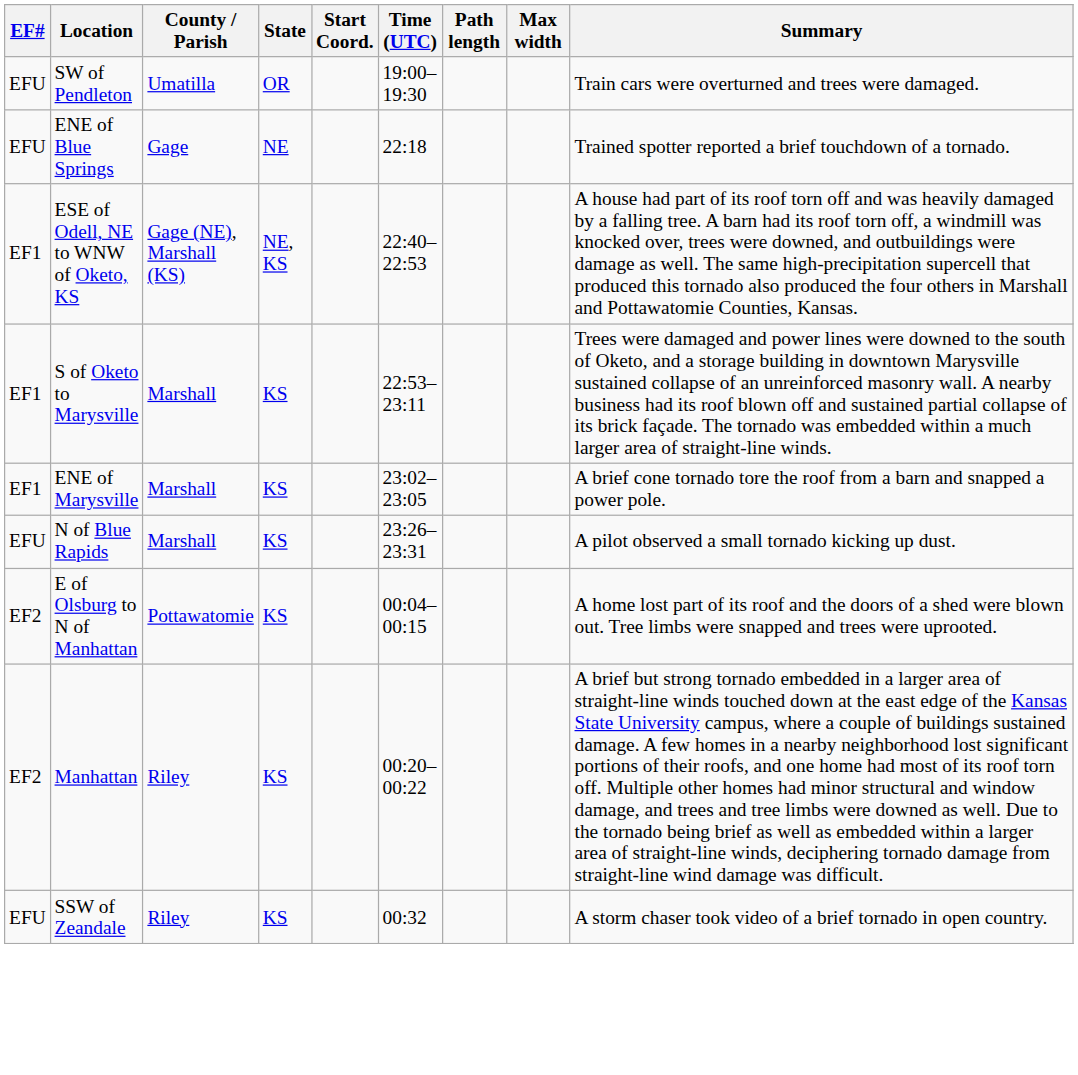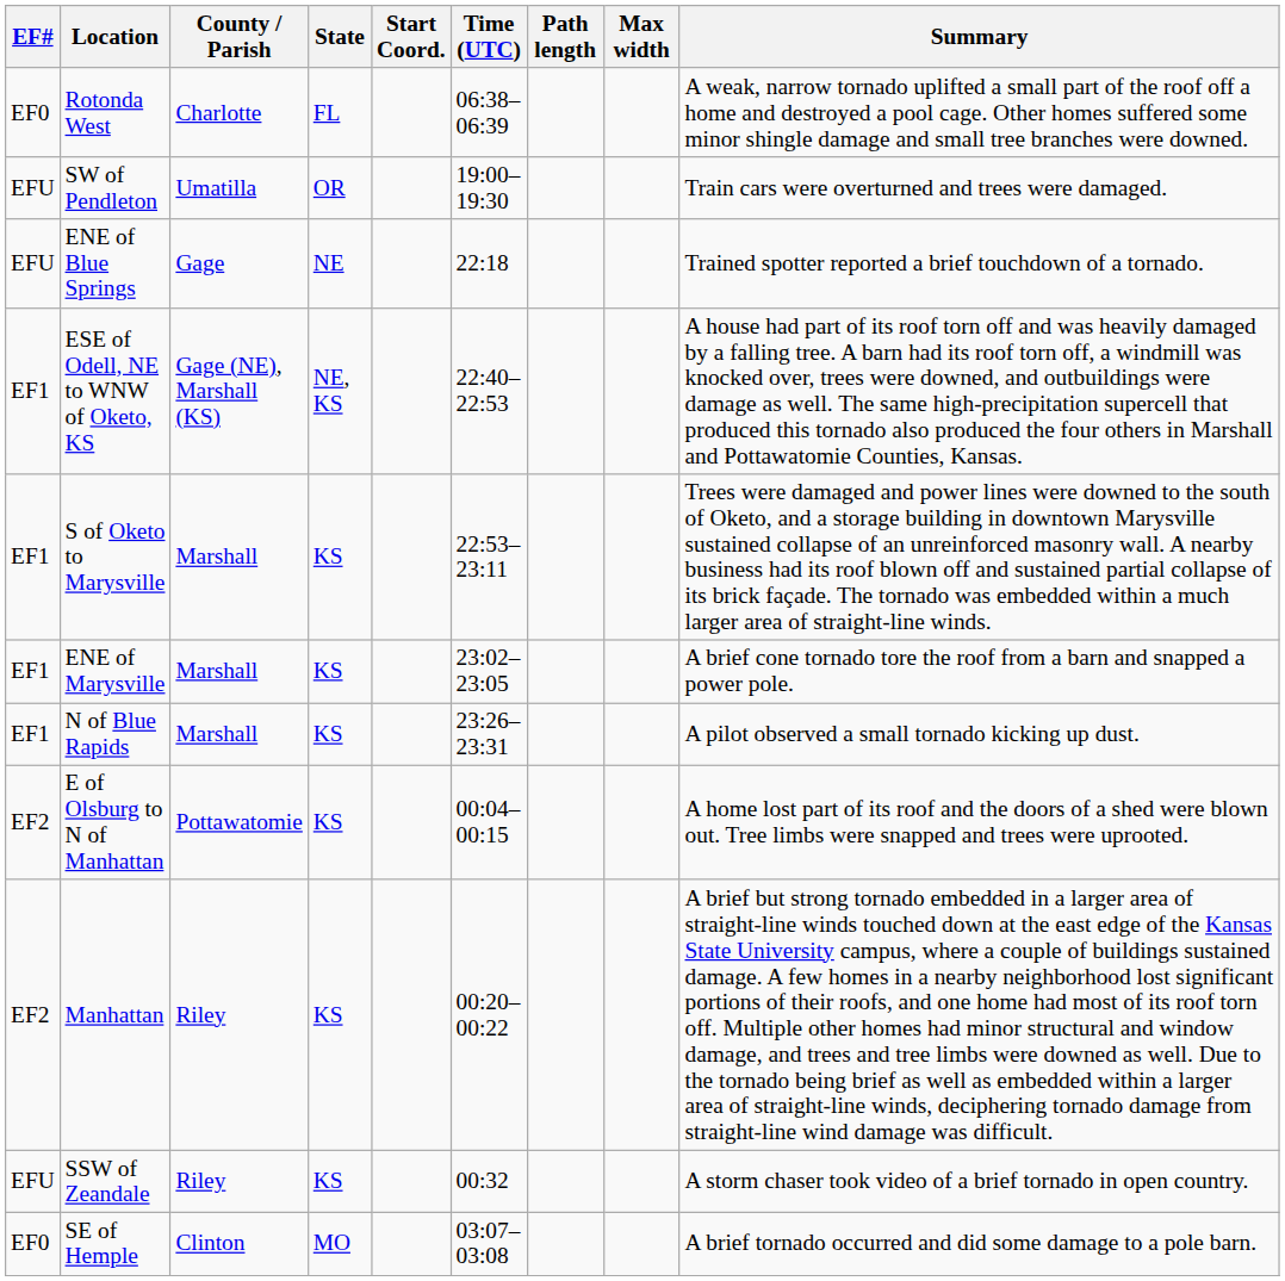+ row: EF0 | Rotonda West | Charlotte | FL | 06:38–06:39 | A weak, narrow tornado uplifted a small part of the roof off a home and destroyed a pool cage. Other homes suffered some minor shingle damage and small tree branches were downed.
N of Blue Rapids | EF#: EFU -> EF1
+ row: EF0 | SE of Hemple | Clinton | MO | 03:07–03:08 | A brief tornado occurred and did some damage to a pole barn.
